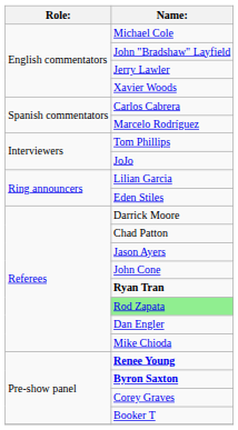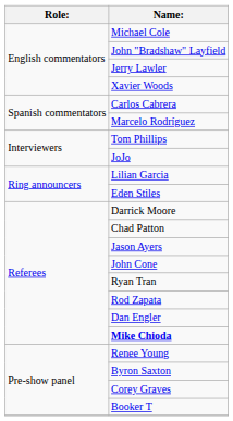Ryan Tran | Name:: bold -> normal
Rod Zapata | Name:: lightgreen background -> no background
Mike Chioda | Name:: normal -> bold
Renee Young | Name:: bold -> normal
Byron Saxton | Name:: bold -> normal
